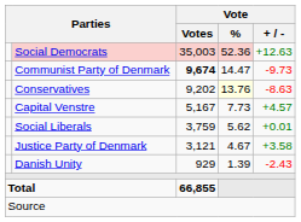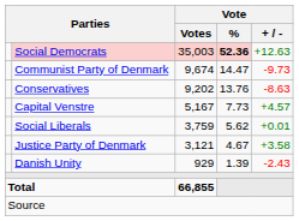Social Democrats | Vote / %: normal -> bold
Communist Party of Denmark | Vote / Votes: bold -> normal
Conservatives | Vote / %: lightyellow background -> no background
